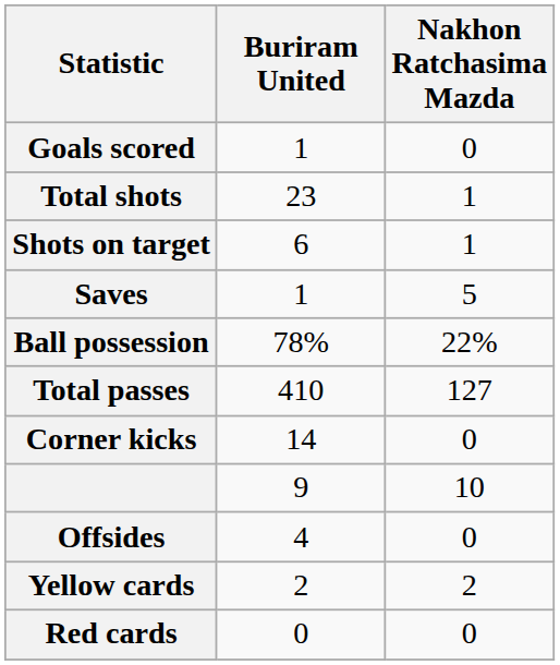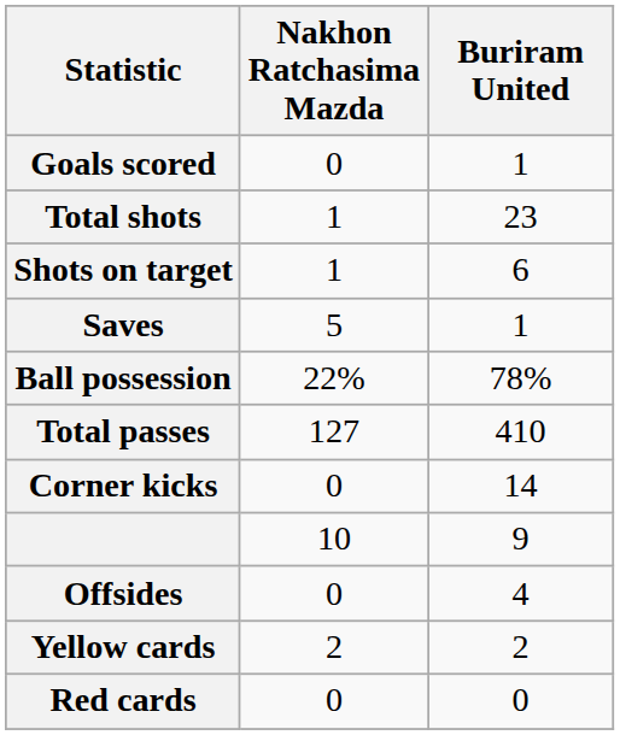columns swapped: Buriram United <-> Nakhon Ratchasima Mazda
